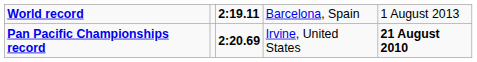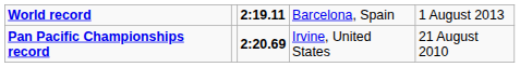Pan Pacific Championships record | column 5: bold -> normal
